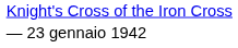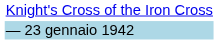— 23 gennaio 1942 | column 1: no background -> lightblue background
